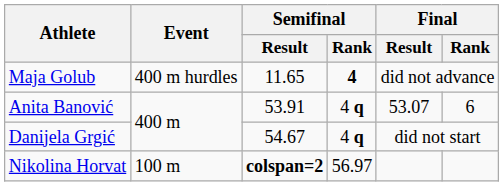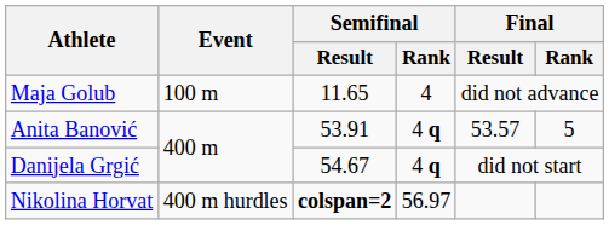Maja Golub | Event: 400 m hurdles -> 100 m
Maja Golub | Semifinal / Rank: bold -> normal
Anita Banović | Final / Result: 53.07 -> 53.57
Anita Banović | Final / Rank: 6 -> 5
Nikolina Horvat | Event: 100 m -> 400 m hurdles
